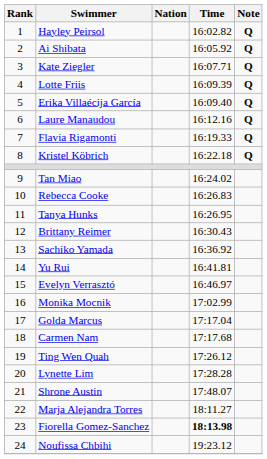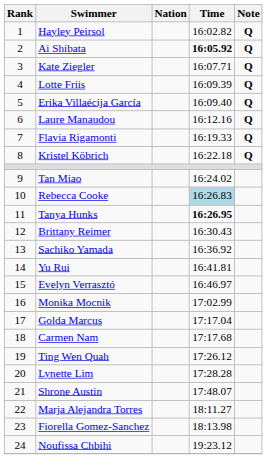Ai Shibata | Time: normal -> bold
Rebecca Cooke | Time: no background -> lightblue background
Tanya Hunks | Time: normal -> bold
Fiorella Gomez-Sanchez | Time: bold -> normal
